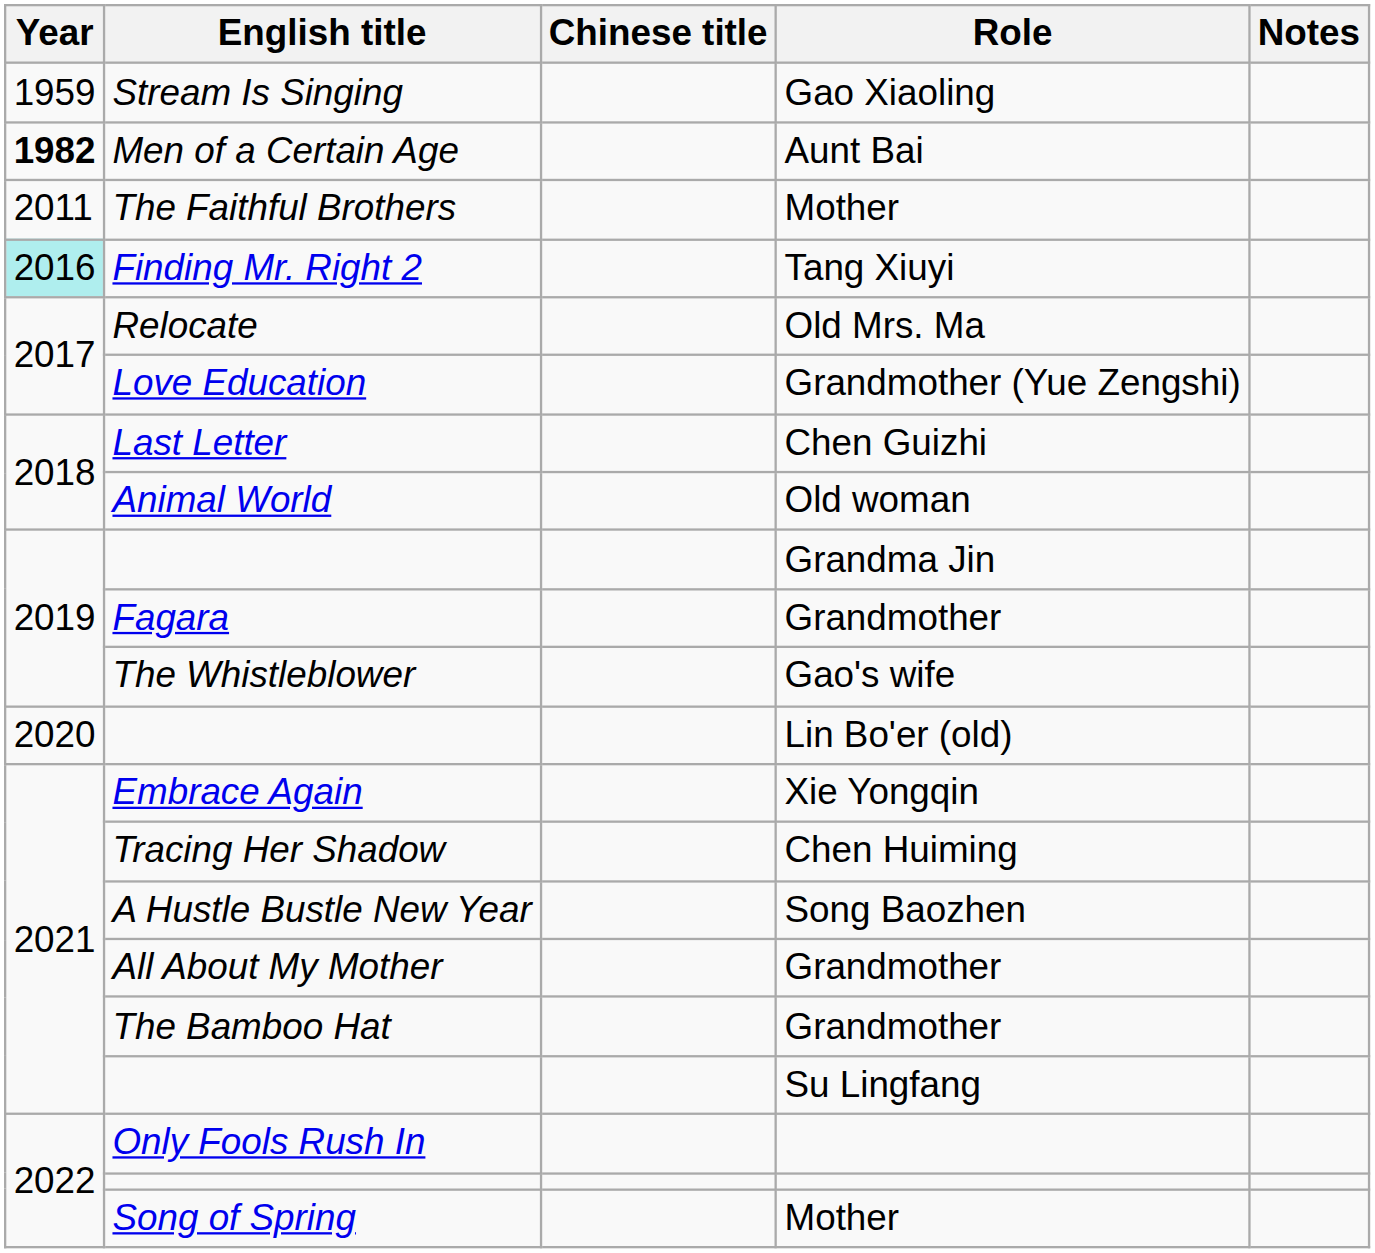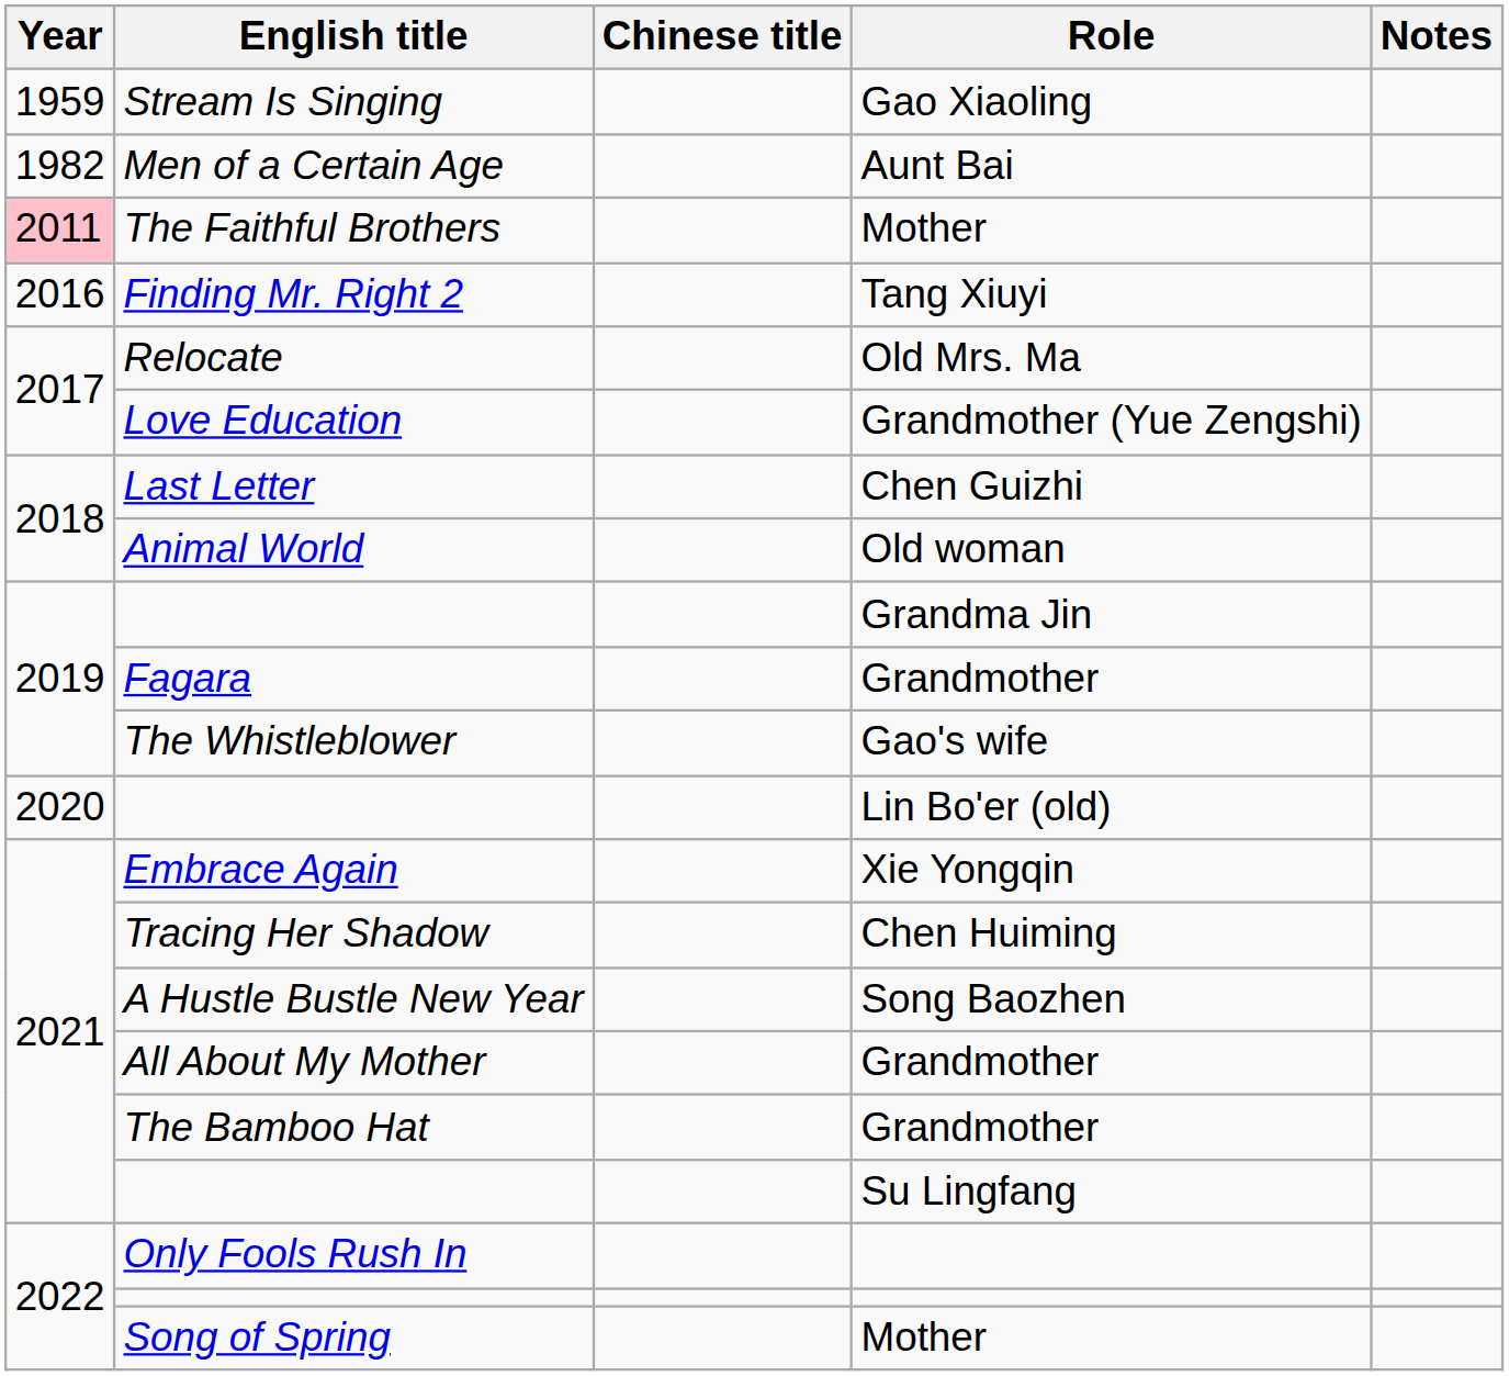Men of a Certain Age | Year: bold -> normal
The Faithful Brothers | Year: no background -> pink background
Finding Mr. Right 2 | Year: paleturquoise background -> no background
